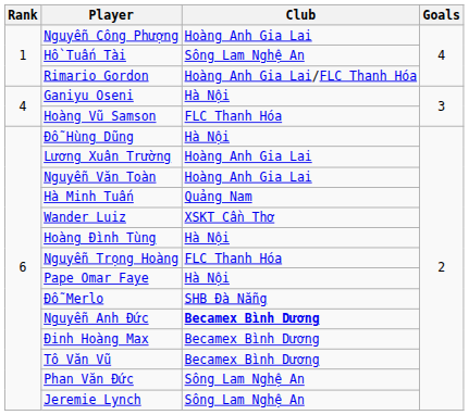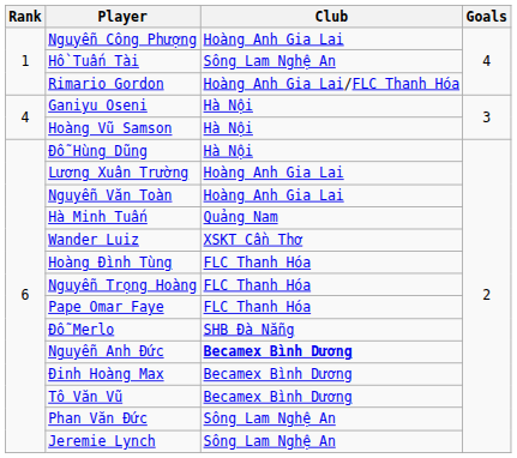Hoàng Vũ Samson | Club: FLC Thanh Hóa -> Hà Nội
Hoàng Đình Tùng | Club: Hà Nội -> FLC Thanh Hóa
Pape Omar Faye | Club: Hà Nội -> FLC Thanh Hóa
